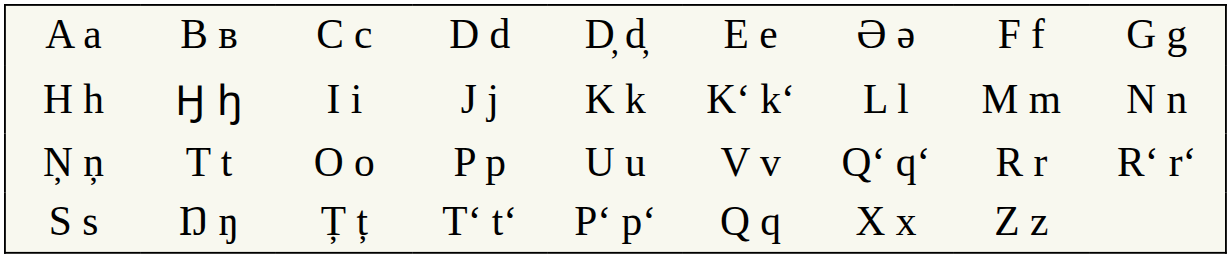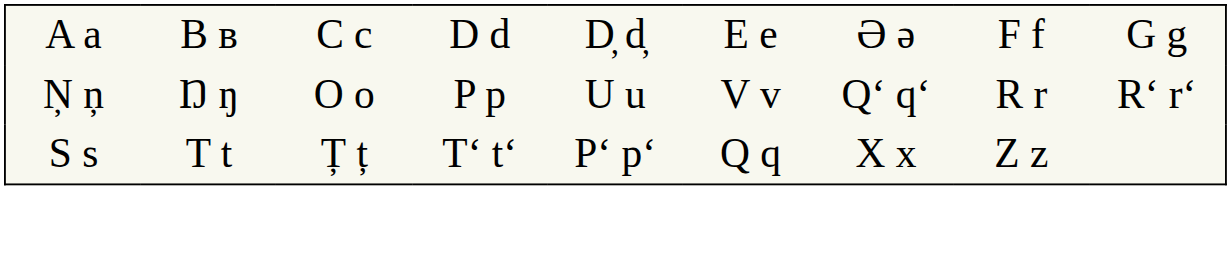- row: H h | Ꜧ ꜧ | I i | J j | K k | Kʻ kʻ | L l | M m | N n
Ņ ņ | column 2: T t -> Ŋ ŋ
S s | column 2: Ŋ ŋ -> T t
